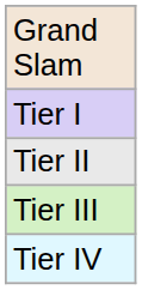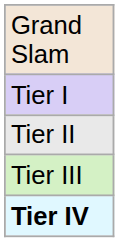row 5 | column 1: normal -> bold
